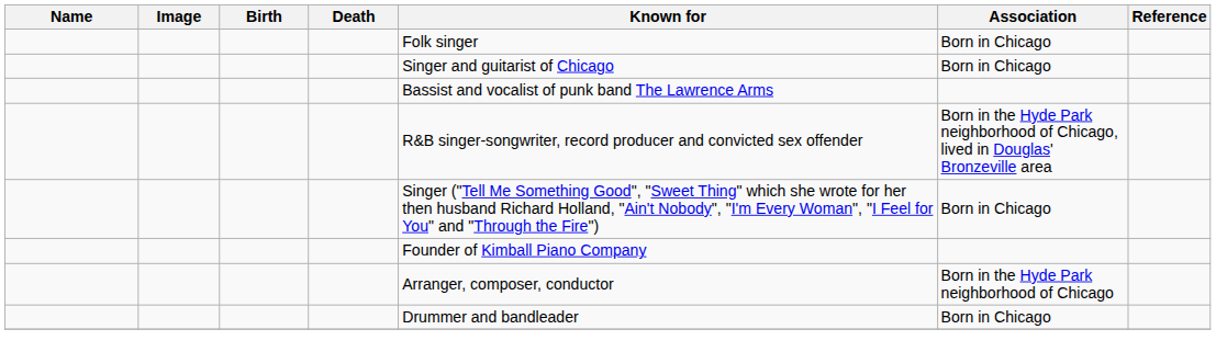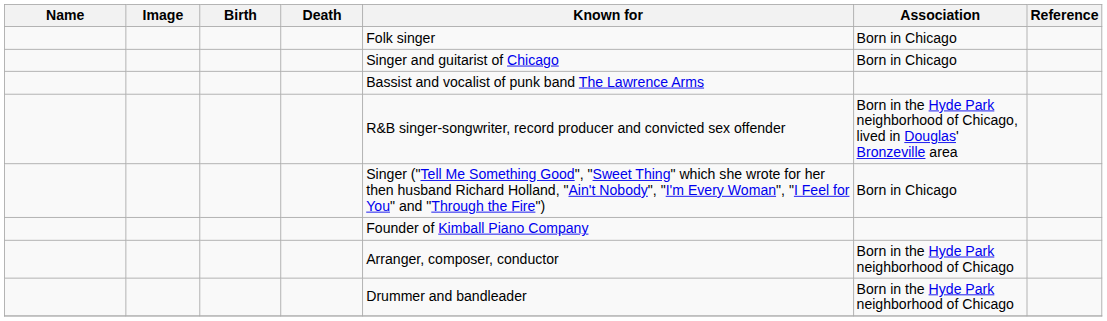row 9 | Association: Born in Chicago -> Born in the Hyde Park neighborhood of Chicago
